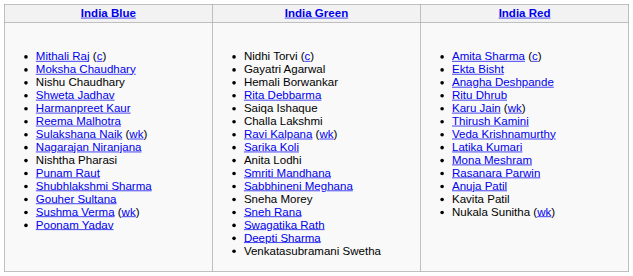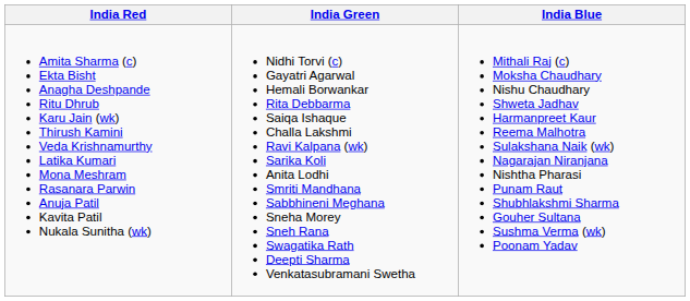columns swapped: India Blue <-> India Red
